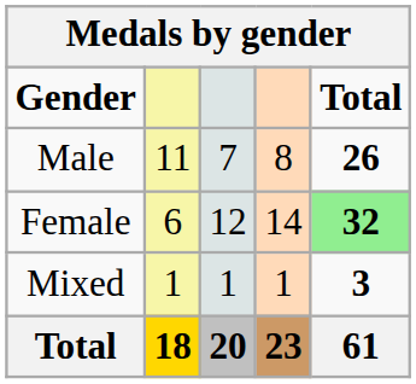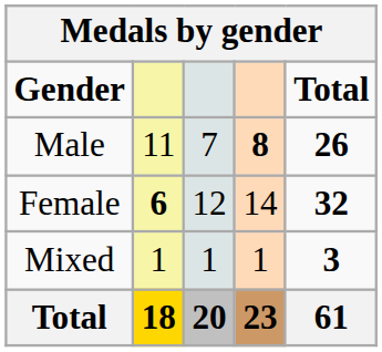Male | column 4: normal -> bold
Female | column 2: normal -> bold
Female | Total: lightgreen background -> no background
